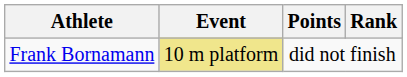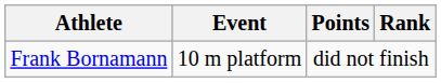Frank Bornamann | Event: khaki background -> no background
